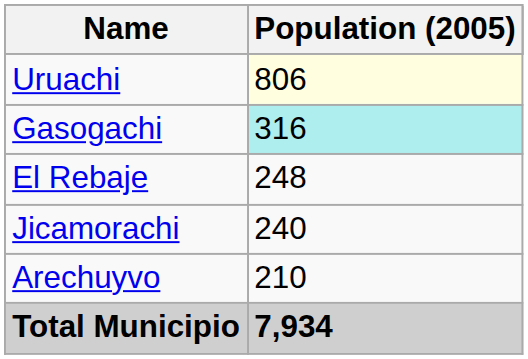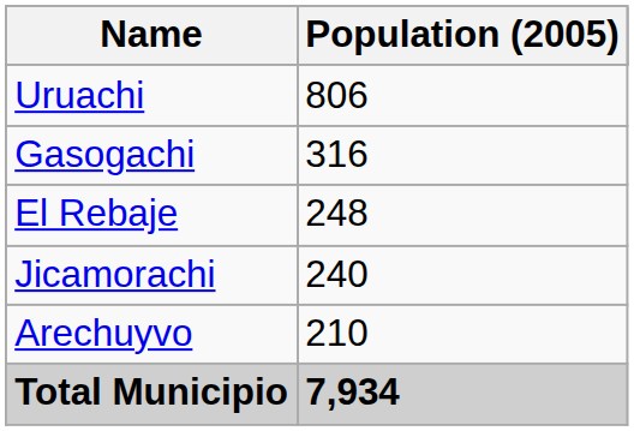Uruachi | Population (2005): lightyellow background -> no background
Gasogachi | Population (2005): paleturquoise background -> no background
